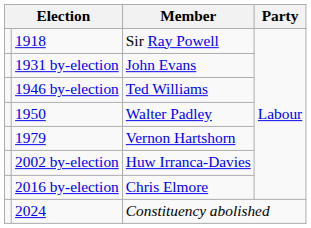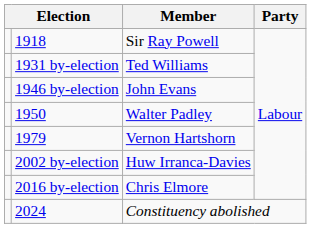1931 by-election | Member: John Evans -> Ted Williams
1946 by-election | Member: Ted Williams -> John Evans
